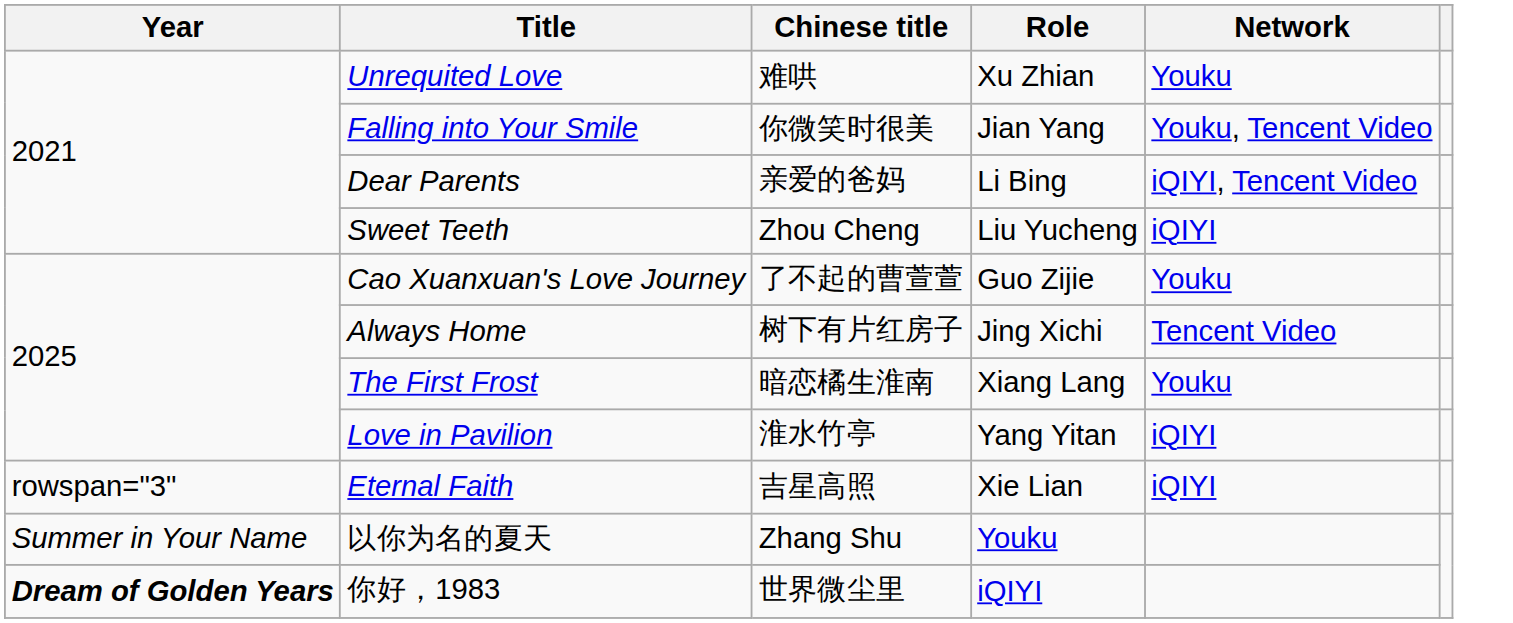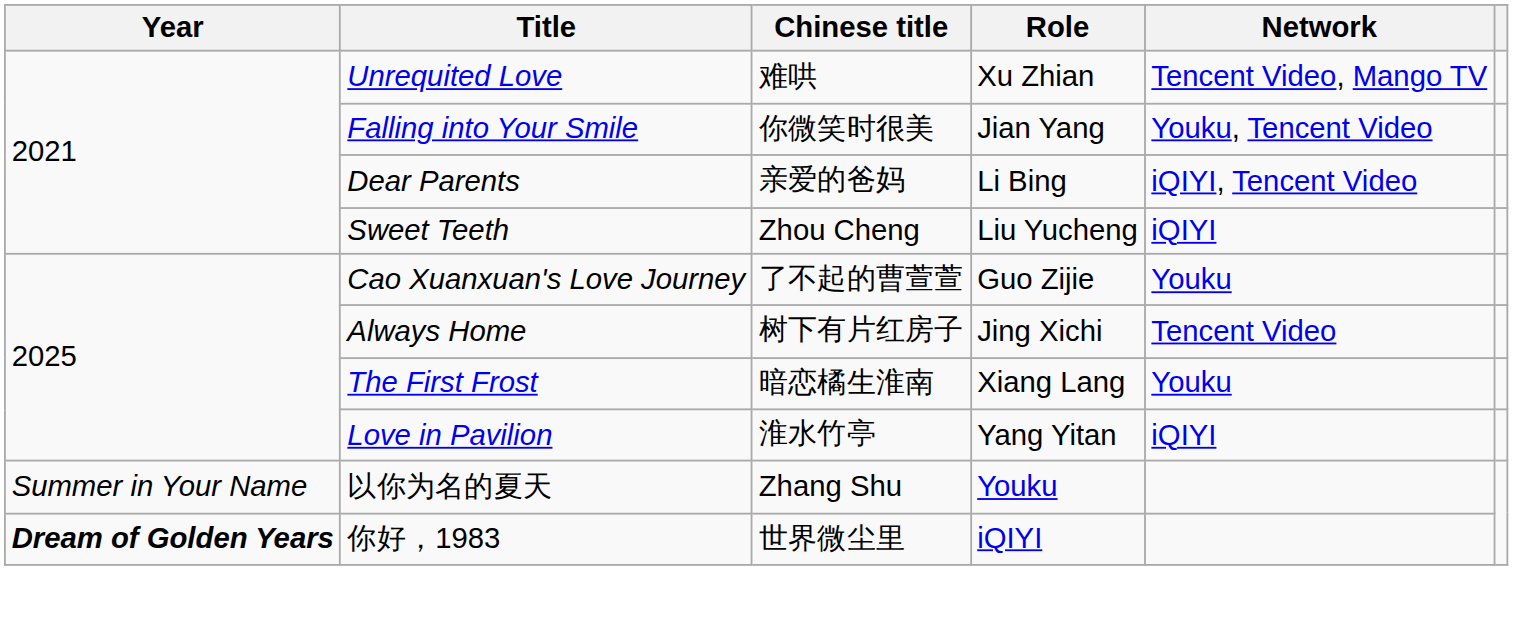Unrequited Love | Network: Youku -> Tencent Video, Mango TV
- row: rowspan="3" | Eternal Faith | 吉星高照 | Xie Lian | iQIYI
